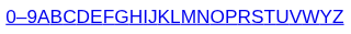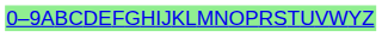row 1 | column 1: no background -> lightgreen background
